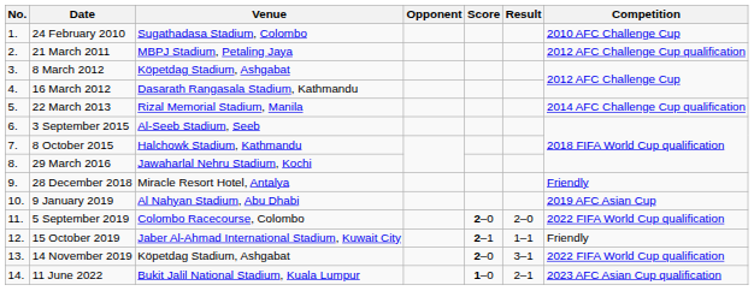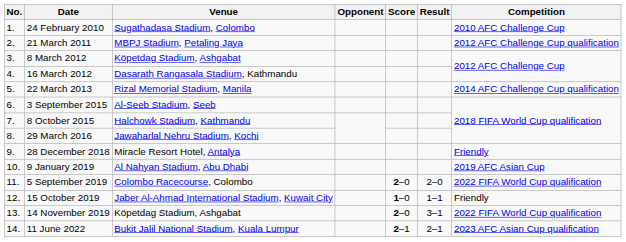15 October 2019 | Score: 2–1 -> 1–0
11 June 2022 | Score: 1–0 -> 2–1
